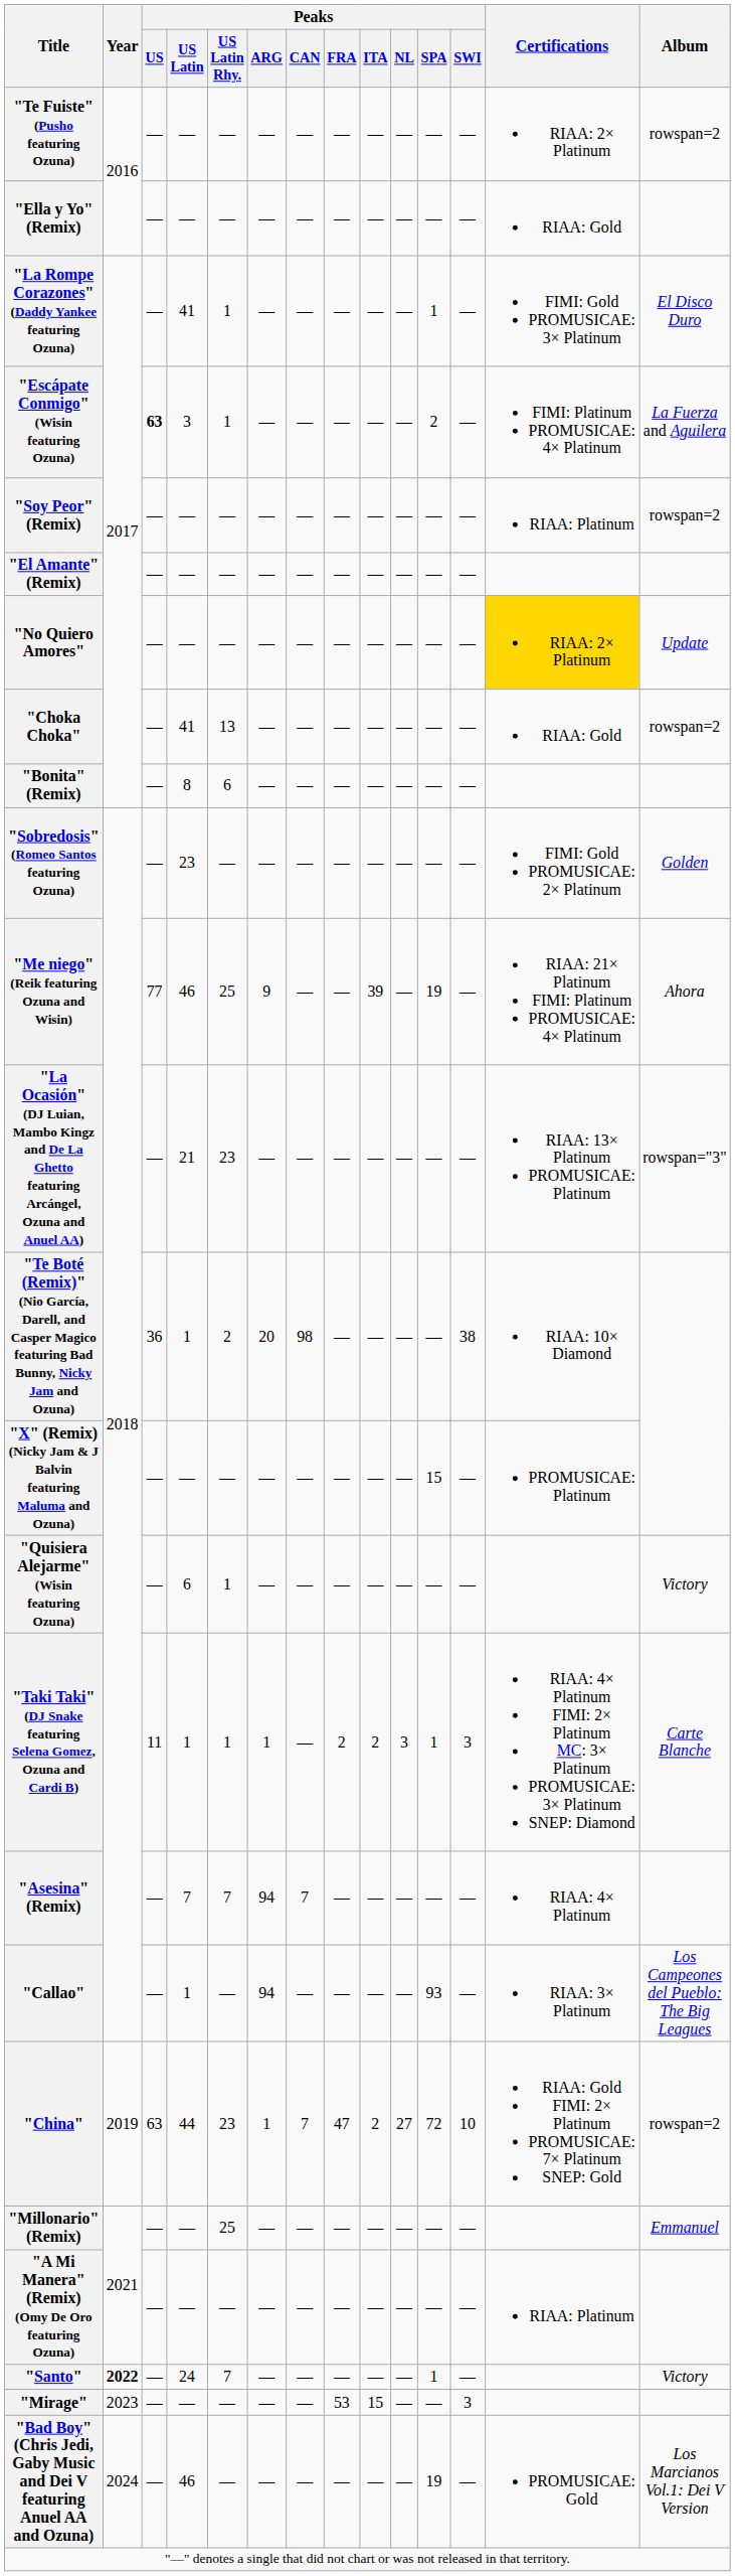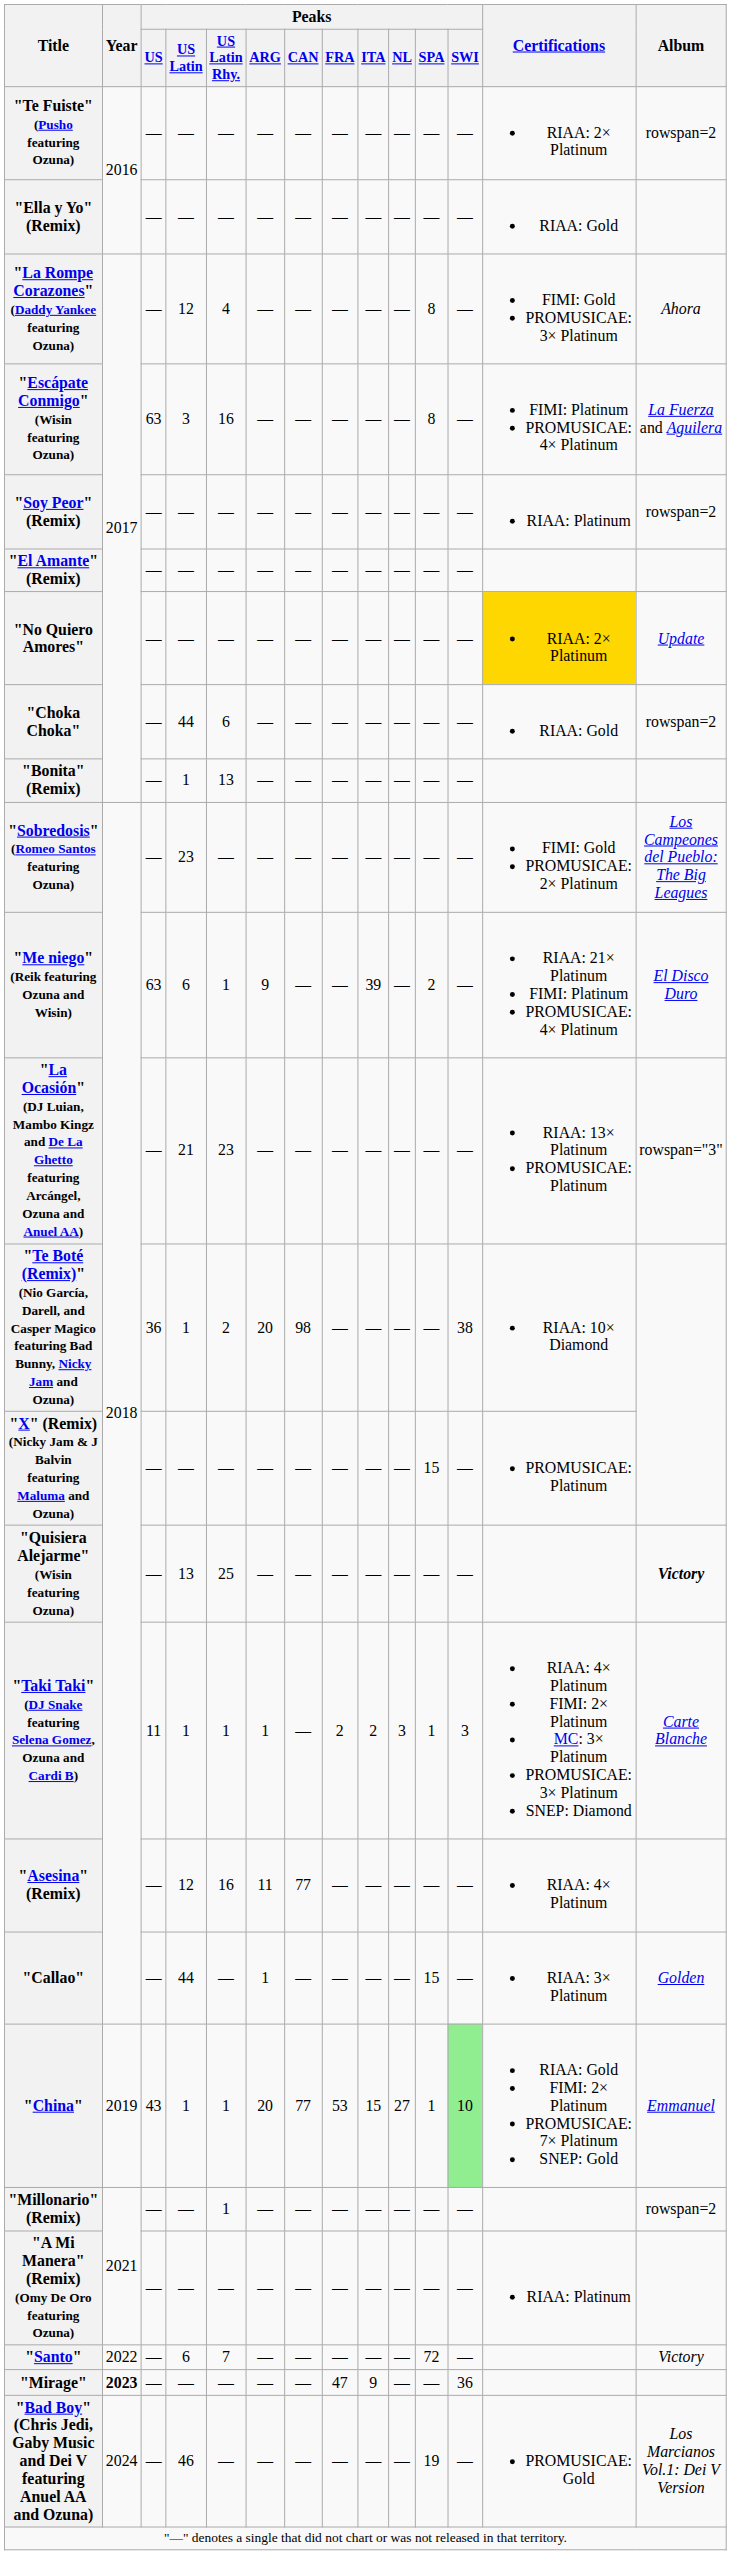"La Rompe Corazones" (Daddy Yankee featuring Ozuna) | Peaks / US Latin: 41 -> 12
"La Rompe Corazones" (Daddy Yankee featuring Ozuna) | Peaks / US Latin Rhy.: 1 -> 4
"La Rompe Corazones" (Daddy Yankee featuring Ozuna) | Peaks / SPA: 1 -> 8
"La Rompe Corazones" (Daddy Yankee featuring Ozuna) | Album: El Disco Duro -> Ahora
"Escápate Conmigo" (Wisin featuring Ozuna) | Peaks / US: bold -> normal
"Escápate Conmigo" (Wisin featuring Ozuna) | Peaks / US Latin Rhy.: 1 -> 16
"Escápate Conmigo" (Wisin featuring Ozuna) | Peaks / SPA: 2 -> 8
"Choka Choka" | Peaks / US Latin: 41 -> 44
"Choka Choka" | Peaks / US Latin Rhy.: 13 -> 6
"Bonita" (Remix) | Peaks / US Latin: 8 -> 1
"Bonita" (Remix) | Peaks / US Latin Rhy.: 6 -> 13
"Sobredosis" (Romeo Santos featuring Ozuna) | Album: Golden -> Los Campeones del Pueblo: The Big Leagues
"Me niego" (Reik featuring Ozuna and Wisin) | Peaks / US: 77 -> 63
"Me niego" (Reik featuring Ozuna and Wisin) | Peaks / US Latin: 46 -> 6
"Me niego" (Reik featuring Ozuna and Wisin) | Peaks / US Latin Rhy.: 25 -> 1
"Me niego" (Reik featuring Ozuna and Wisin) | Peaks / SPA: 19 -> 2
"Me niego" (Reik featuring Ozuna and Wisin) | Album: Ahora -> El Disco Duro
"Quisiera Alejarme" (Wisin featuring Ozuna) | Peaks / US Latin: 6 -> 13
"Quisiera Alejarme" (Wisin featuring Ozuna) | Peaks / US Latin Rhy.: 1 -> 25
"Quisiera Alejarme" (Wisin featuring Ozuna) | Album: normal -> bold
"Asesina" (Remix) | Peaks / US Latin: 7 -> 12
"Asesina" (Remix) | Peaks / US Latin Rhy.: 7 -> 16
"Asesina" (Remix) | Peaks / ARG: 94 -> 11
"Asesina" (Remix) | Peaks / CAN: 7 -> 77
"Callao" | Peaks / US Latin: 1 -> 44
"Callao" | Peaks / ARG: 94 -> 1
"Callao" | Peaks / SPA: 93 -> 15
"Callao" | Album: Los Campeones del Pueblo: The Big Leagues -> Golden
"China" | Peaks / US: 63 -> 43
"China" | Peaks / US Latin: 44 -> 1
"China" | Peaks / US Latin Rhy.: 23 -> 1
"China" | Peaks / ARG: 1 -> 20
"China" | Peaks / CAN: 7 -> 77
"China" | Peaks / FRA: 47 -> 53
"China" | Peaks / ITA: 2 -> 15
"China" | Peaks / SPA: 72 -> 1
"China" | Peaks / SWI: no background -> lightgreen background
"China" | Album: rowspan=2 -> Emmanuel
"Millonario" (Remix) | Peaks / US Latin Rhy.: 25 -> 1
"Millonario" (Remix) | Album: Emmanuel -> rowspan=2
"Santo" | Year: bold -> normal
"Santo" | Peaks / US Latin: 24 -> 6
"Santo" | Peaks / SPA: 1 -> 72
"Mirage" | Year: normal -> bold
"Mirage" | Peaks / FRA: 53 -> 47
"Mirage" | Peaks / ITA: 15 -> 9
"Mirage" | Peaks / SWI: 3 -> 36
